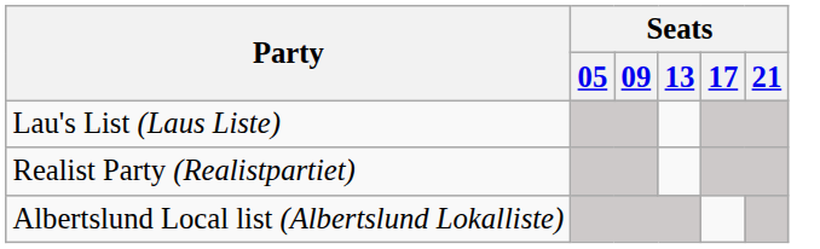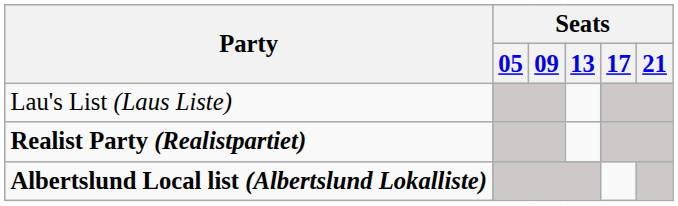Realist Party (Realistpartiet) | Party: normal -> bold
Albertslund Local list (Albertslund Lokalliste) | Party: normal -> bold
